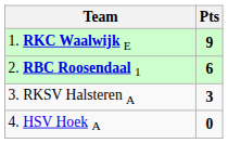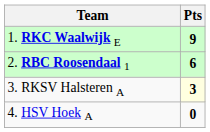3. RKSV Halsteren A | Pts: no background -> lightyellow background
